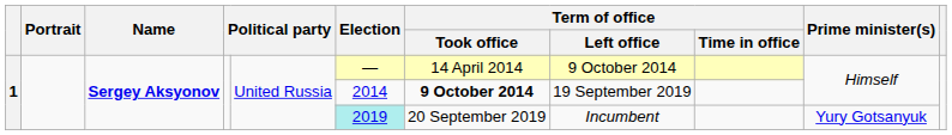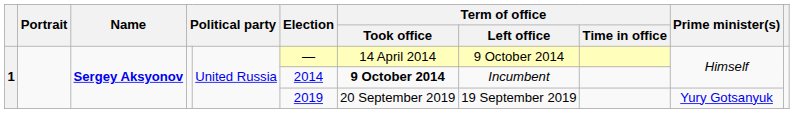row 4 | Term of office / Left office: 19 September 2019 -> Incumbent
row 5 | Election: paleturquoise background -> no background
row 5 | Term of office / Left office: Incumbent -> 19 September 2019
